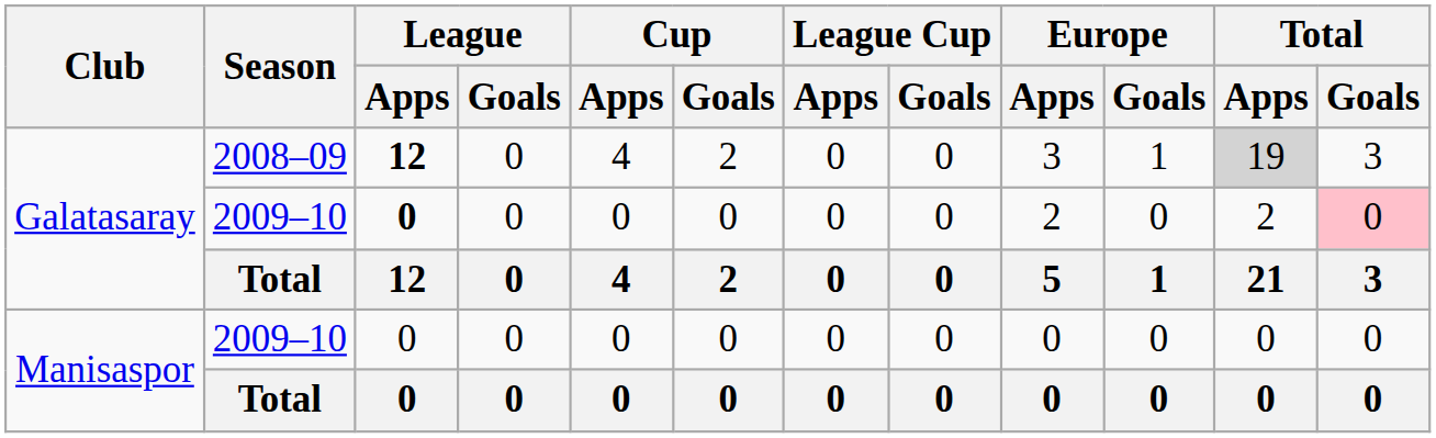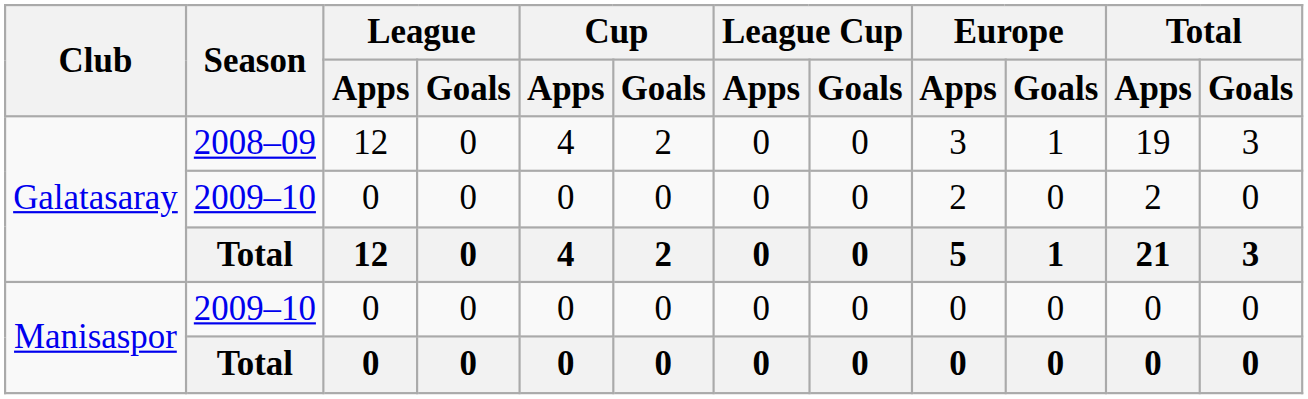Galatasaray / 2008–09 | League / Apps: bold -> normal
Galatasaray / 2008–09 | Total / Apps: lightgrey background -> no background
Galatasaray / 2009–10 | League / Apps: bold -> normal
Galatasaray / 2009–10 | Total / Goals: pink background -> no background
